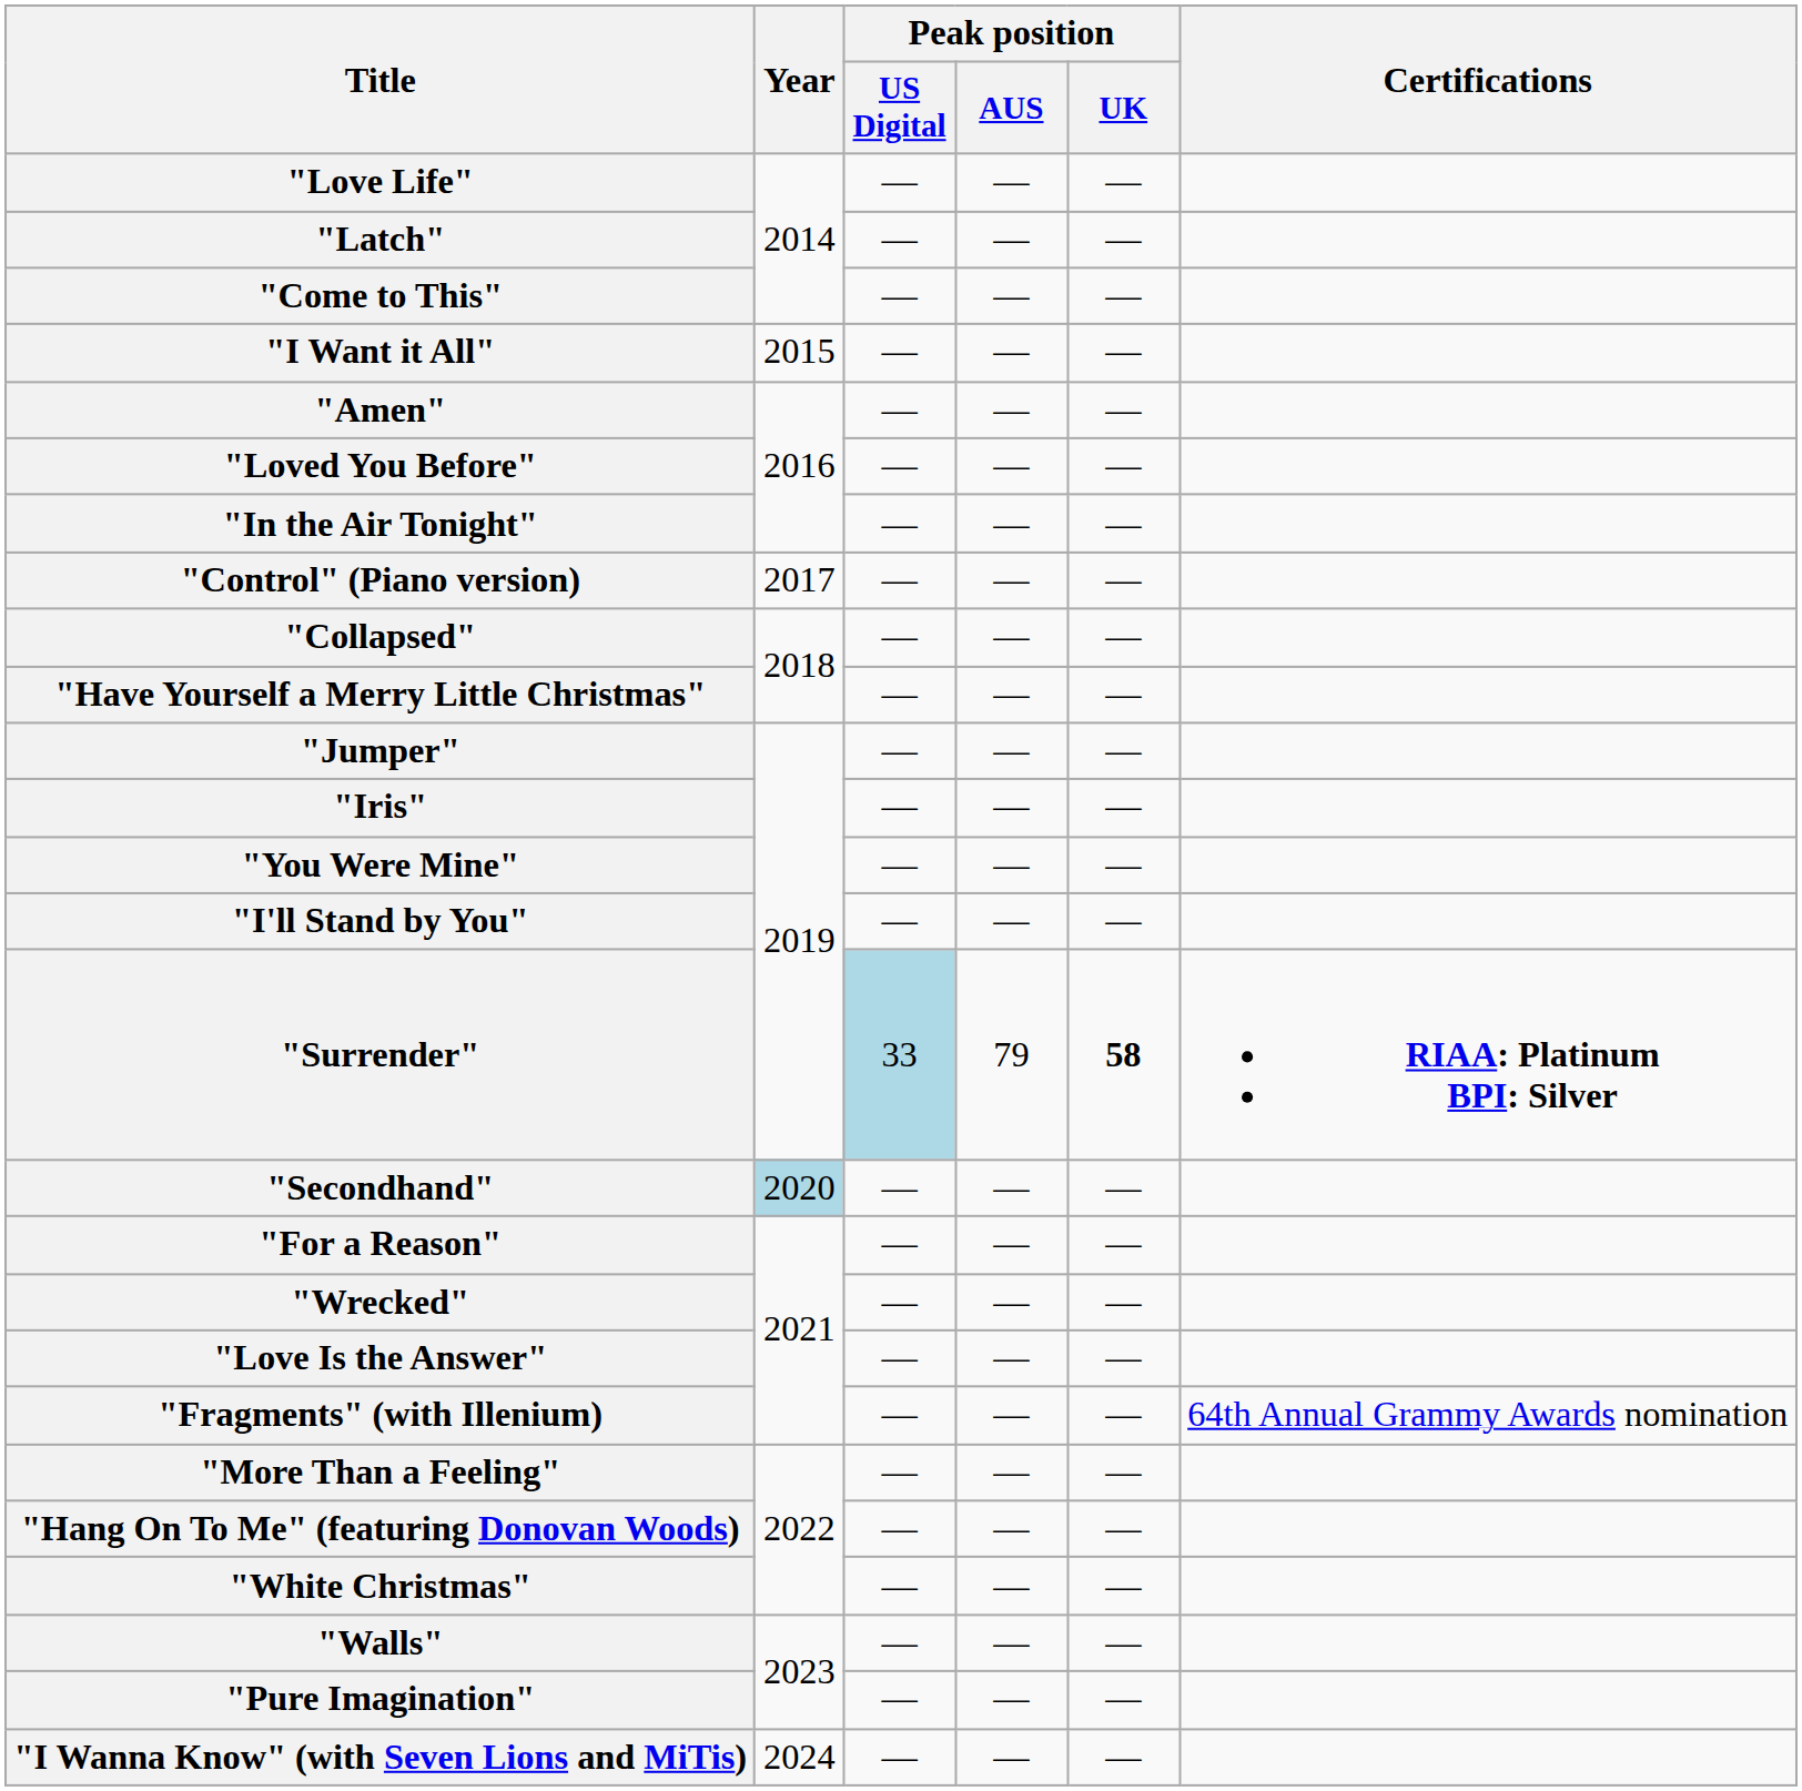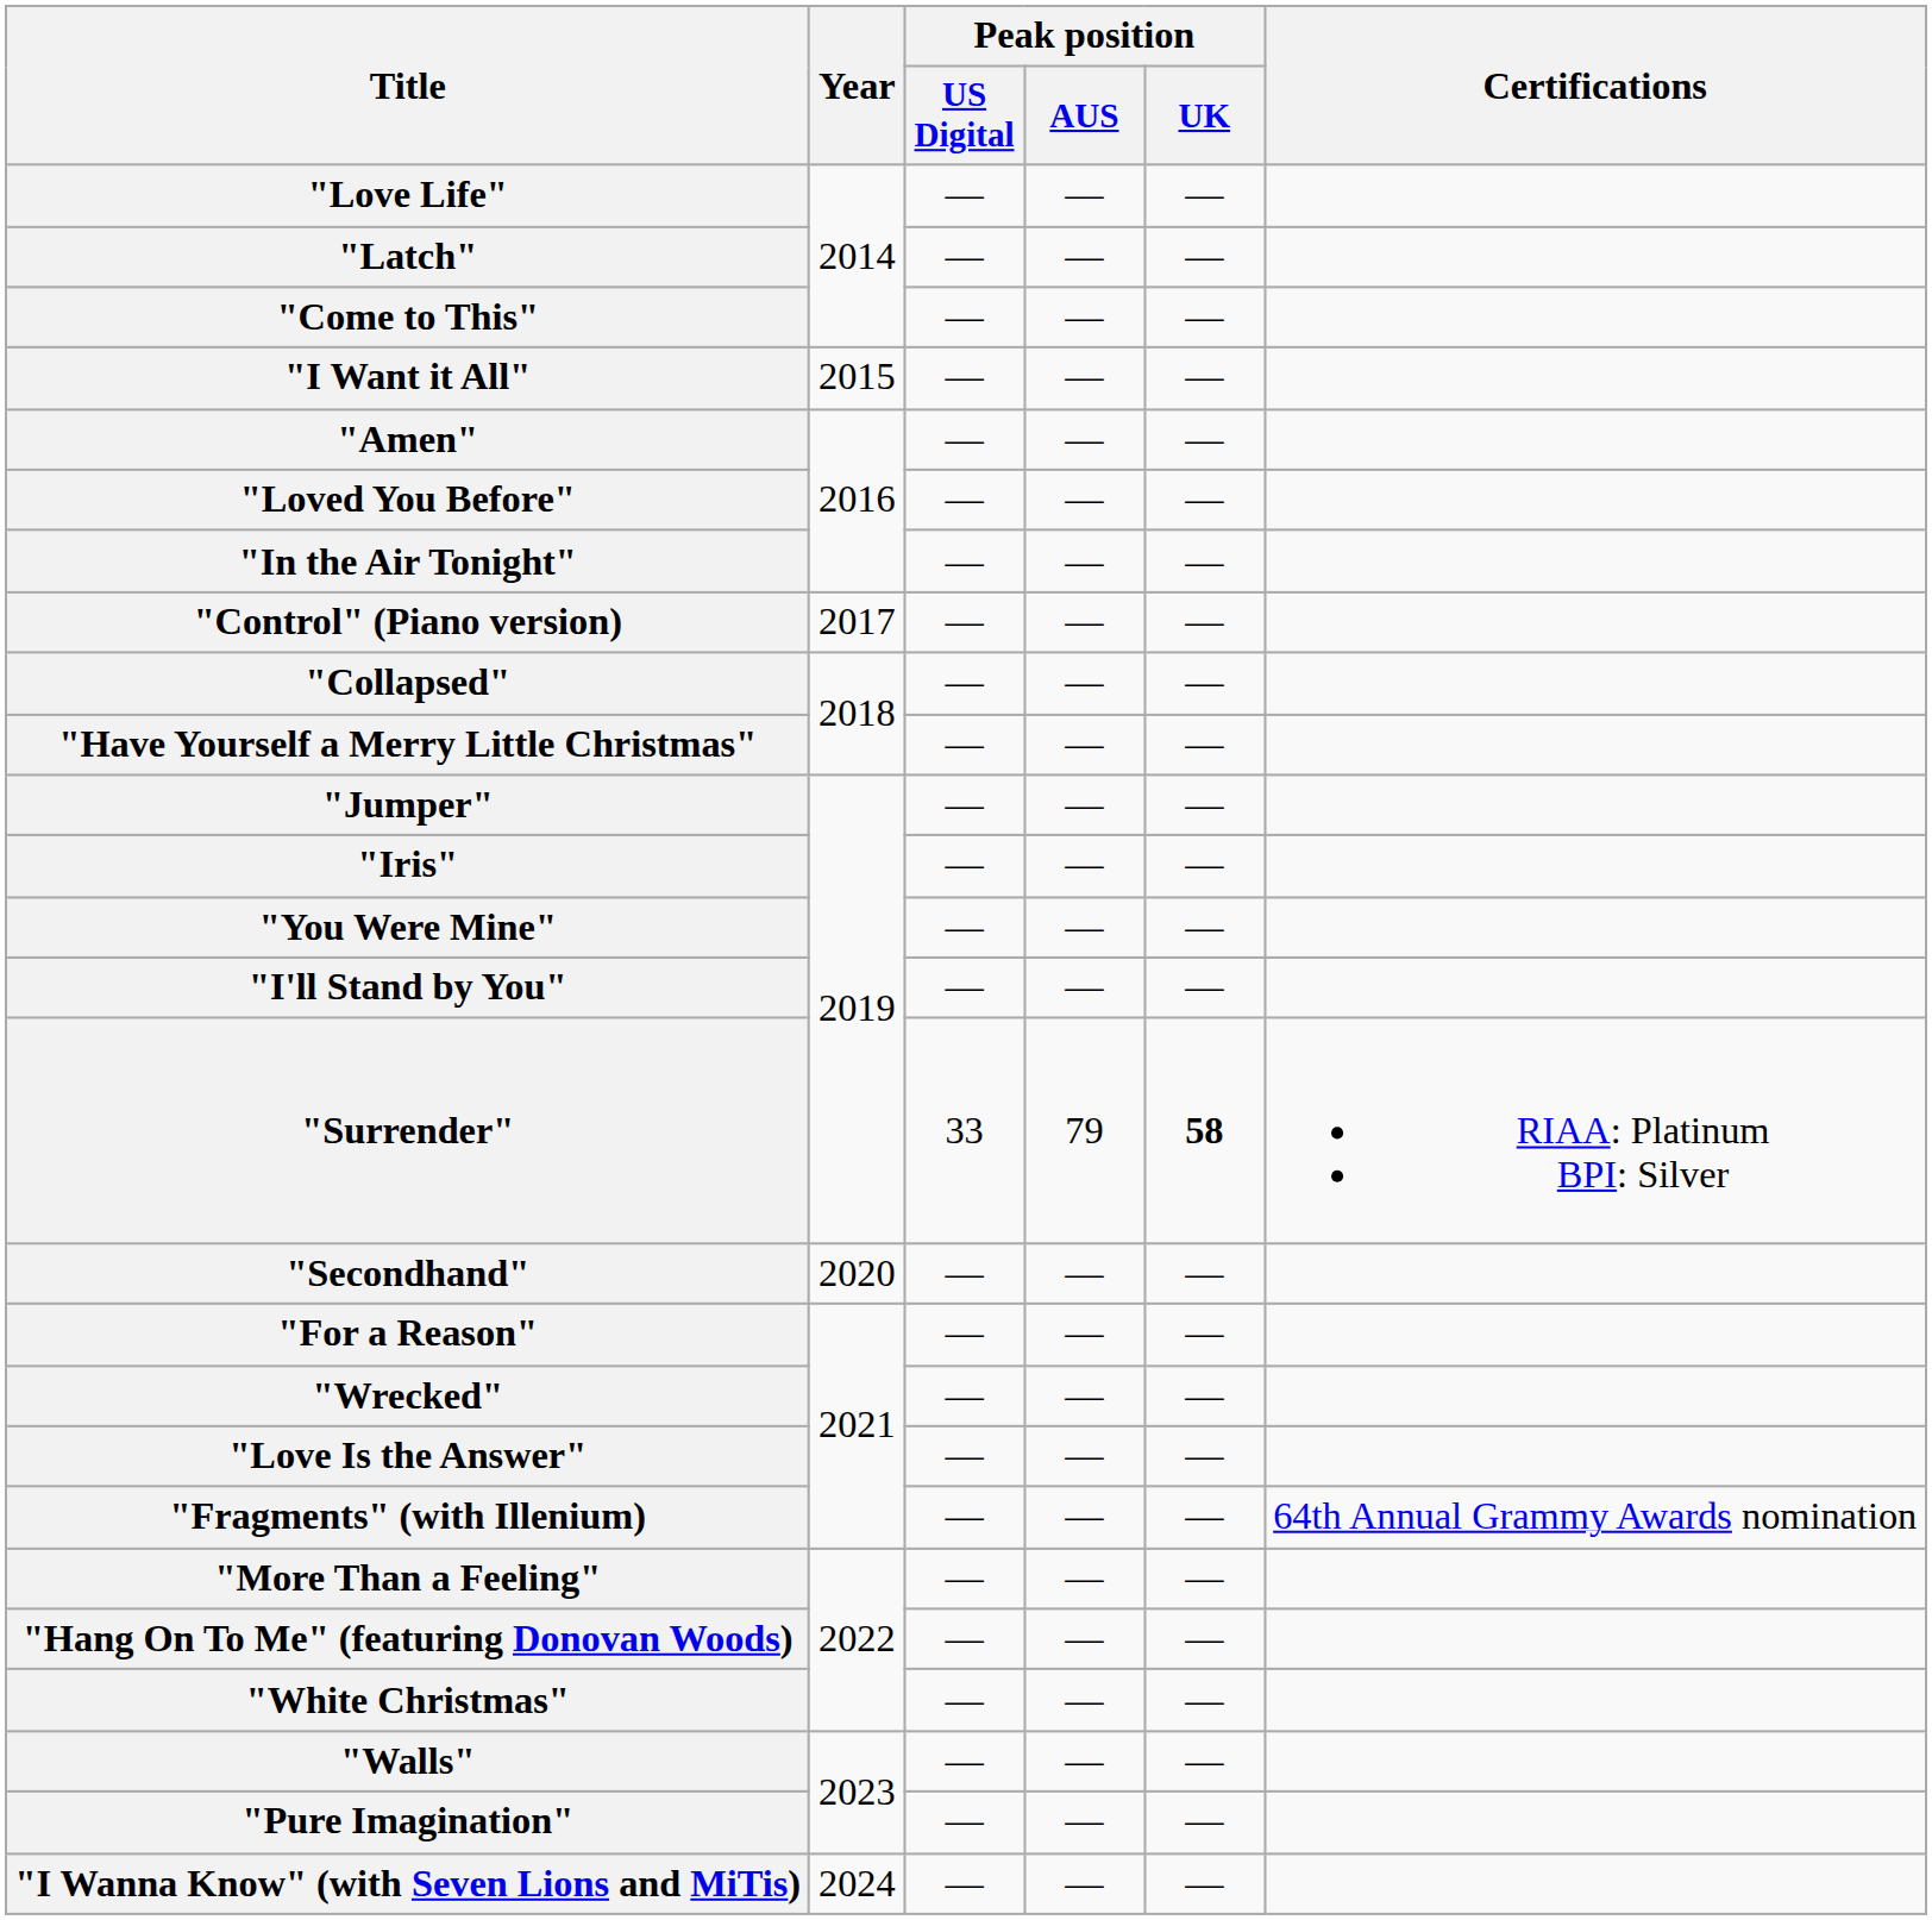"Surrender" | Peak position / US Digital: lightblue background -> no background
"Surrender" | Certifications: bold -> normal
"Secondhand" | Year: lightblue background -> no background
